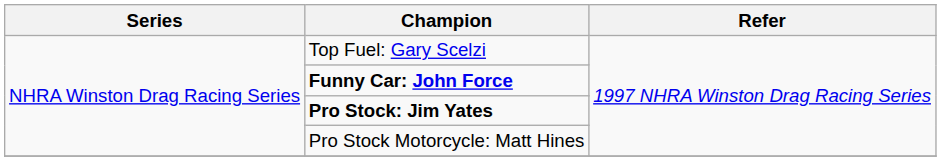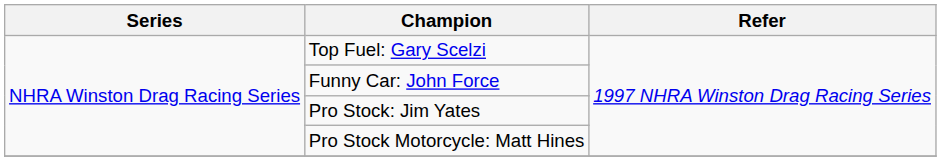Funny Car: John Force | Champion: bold -> normal
Pro Stock: Jim Yates | Champion: bold -> normal
